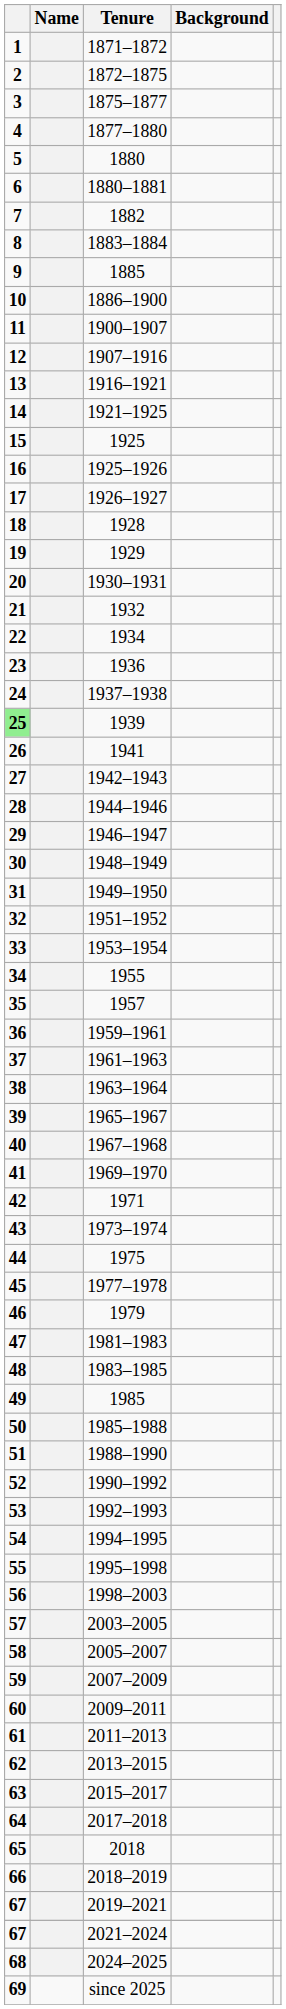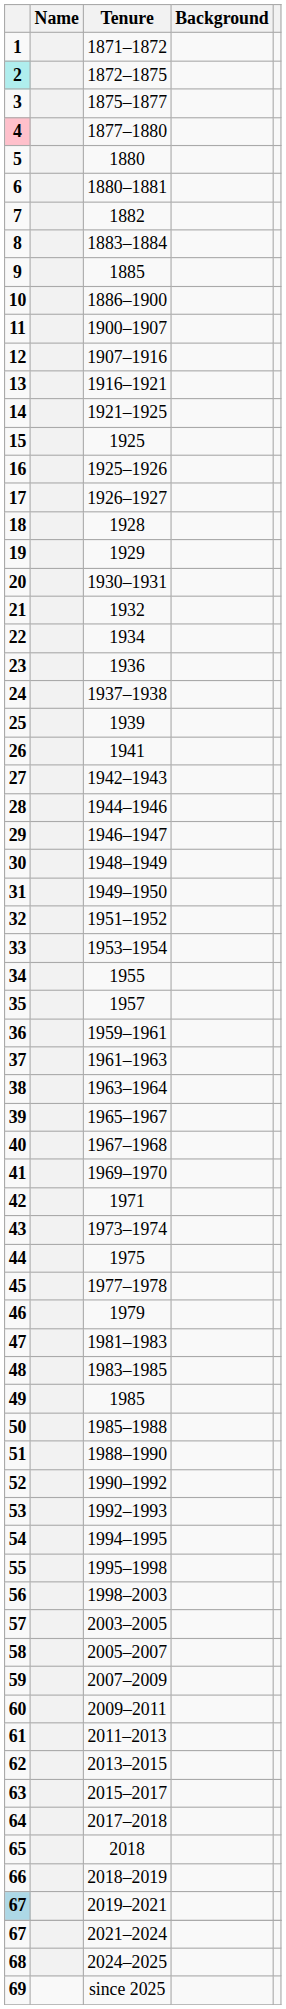1872–1875 | column 1: no background -> paleturquoise background
1877–1880 | column 1: no background -> pink background
1939 | column 1: lightgreen background -> no background
2019–2021 | column 1: no background -> lightblue background
